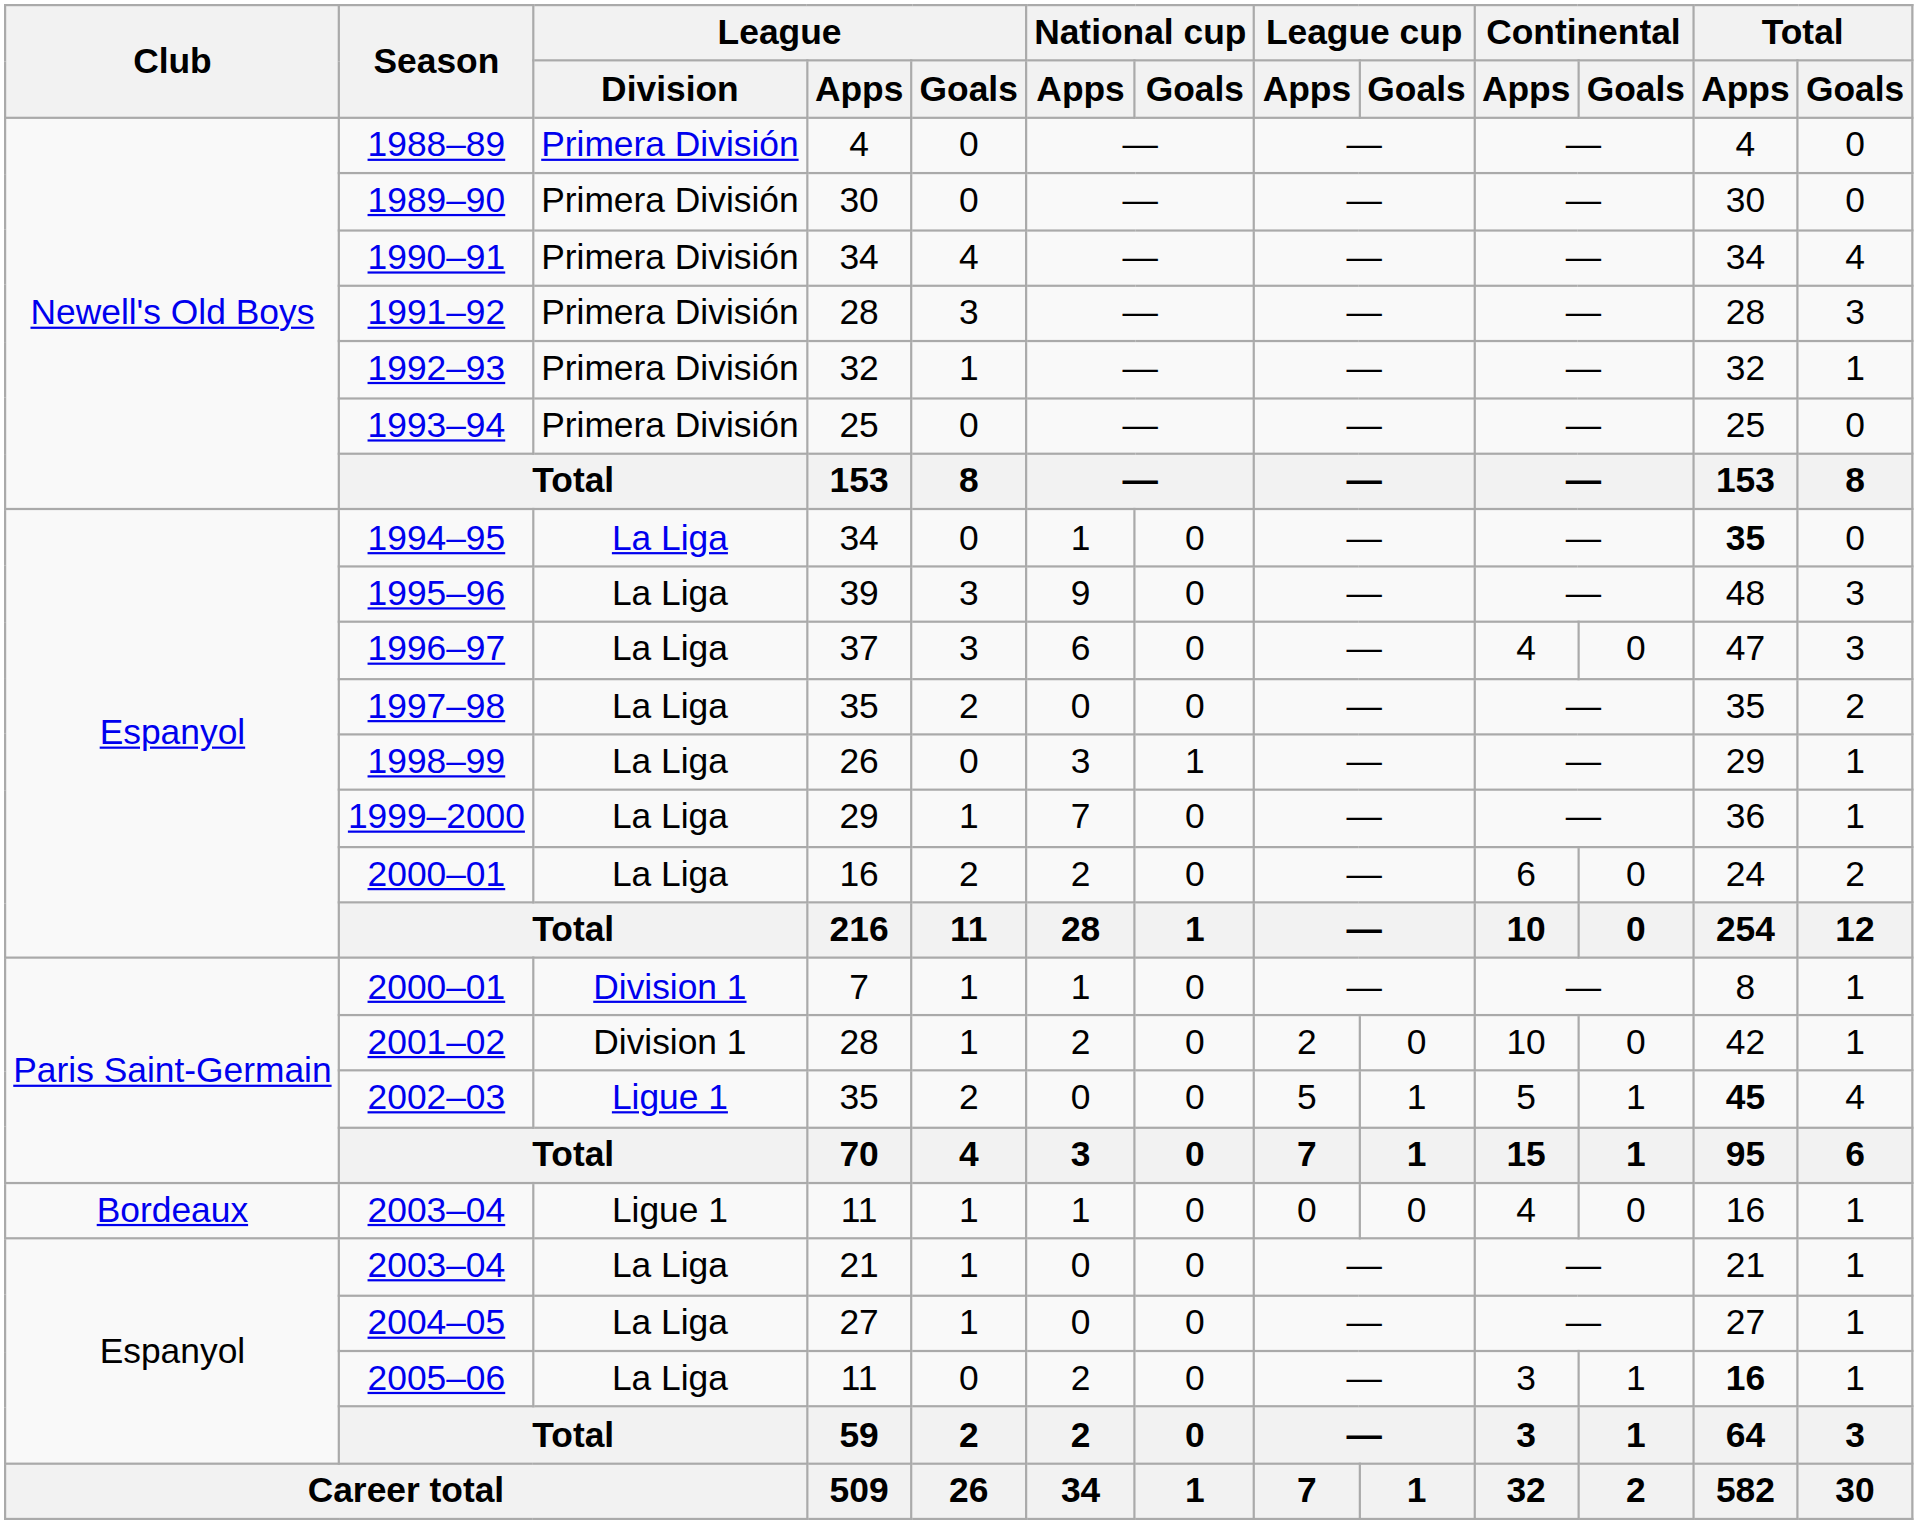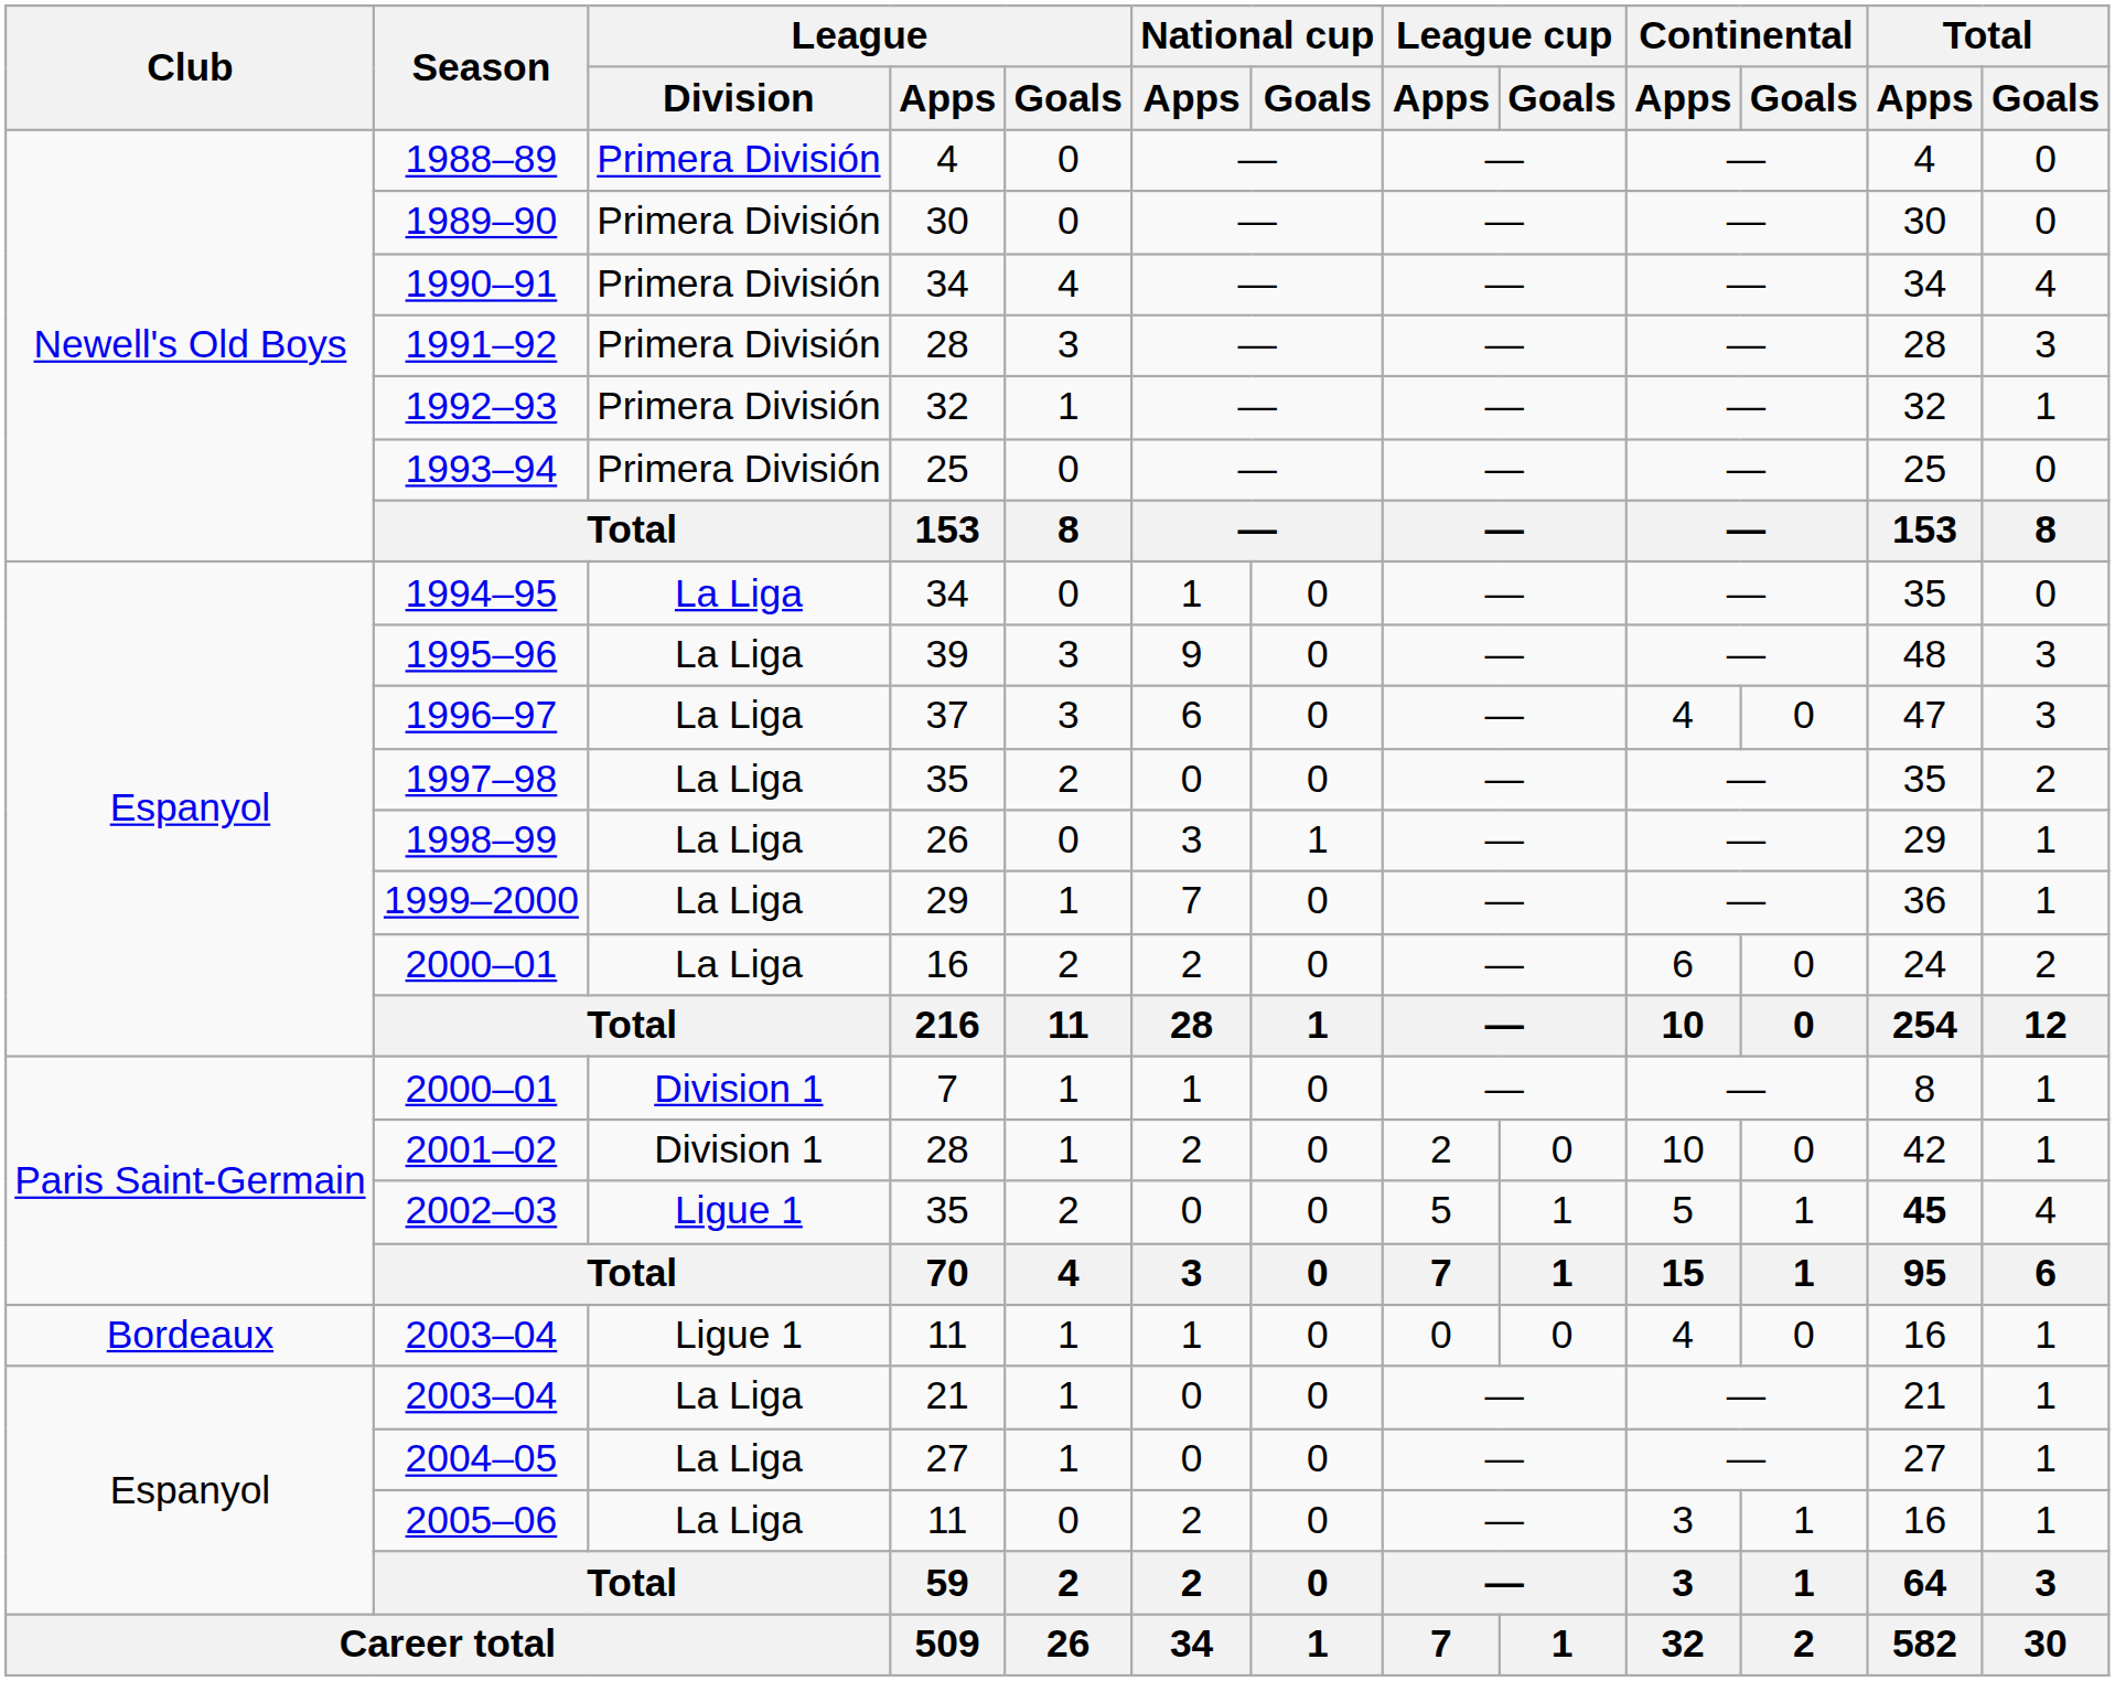1994–95 | Total / Apps: bold -> normal
2005–06 | Total / Apps: bold -> normal
